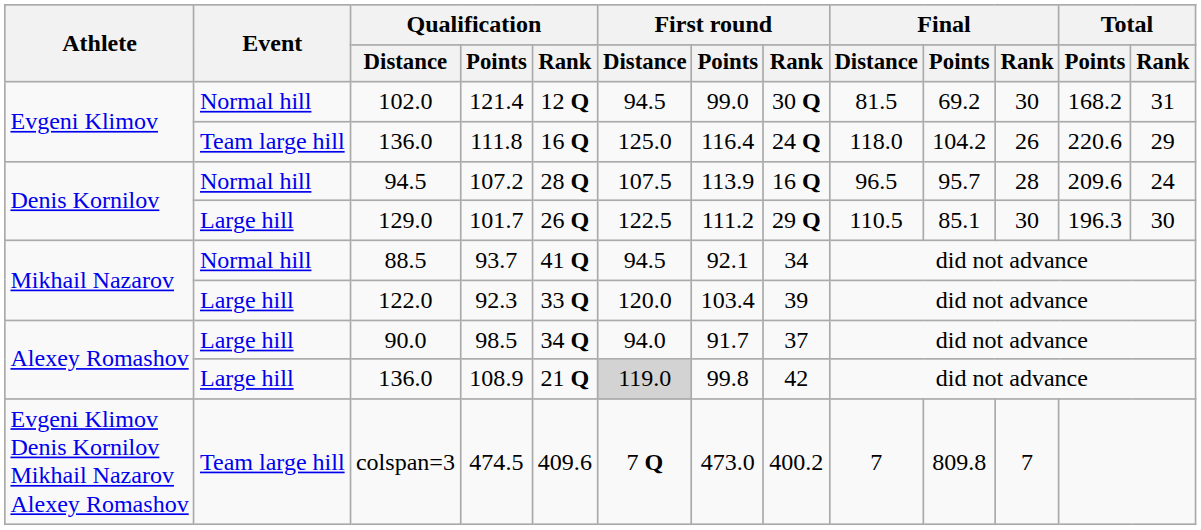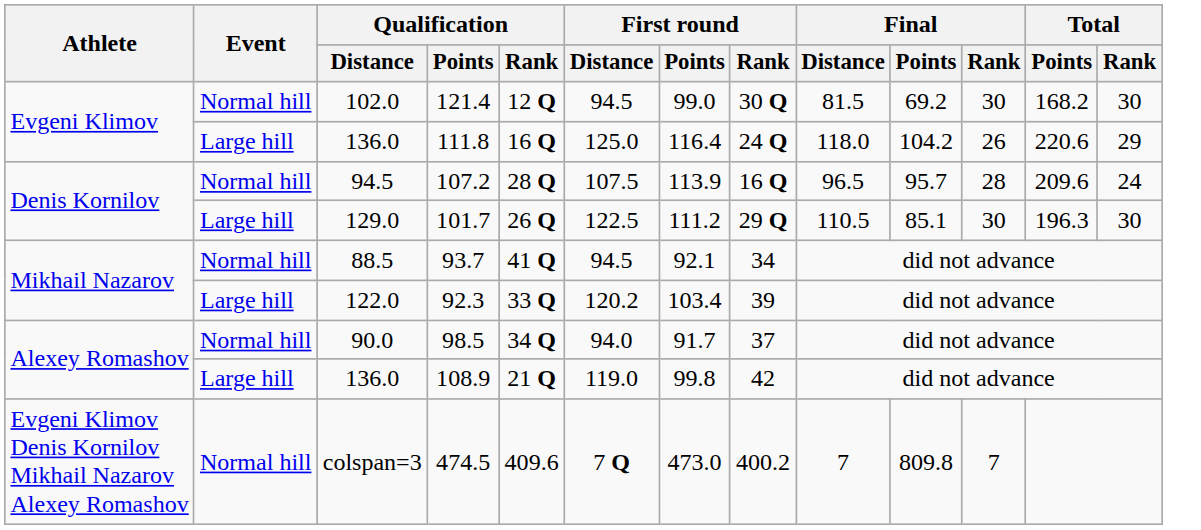121.4 | Total / Rank: 31 -> 30
111.8 | Event: Team large hill -> Large hill
92.3 | First round / Distance: 120.0 -> 120.2
98.5 | Event: Large hill -> Normal hill
108.9 | First round / Distance: lightgrey background -> no background
474.5 | Event: Team large hill -> Normal hill
